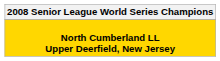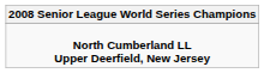row 2 | column 1: gold background -> no background
